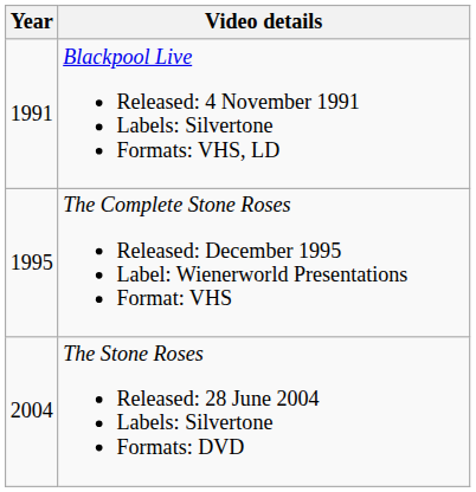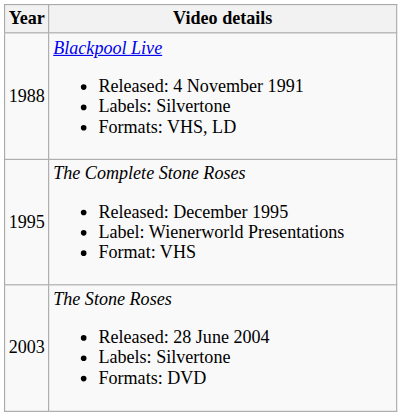row 2 | Year: 1991 -> 1988
row 4 | Year: 2004 -> 2003
